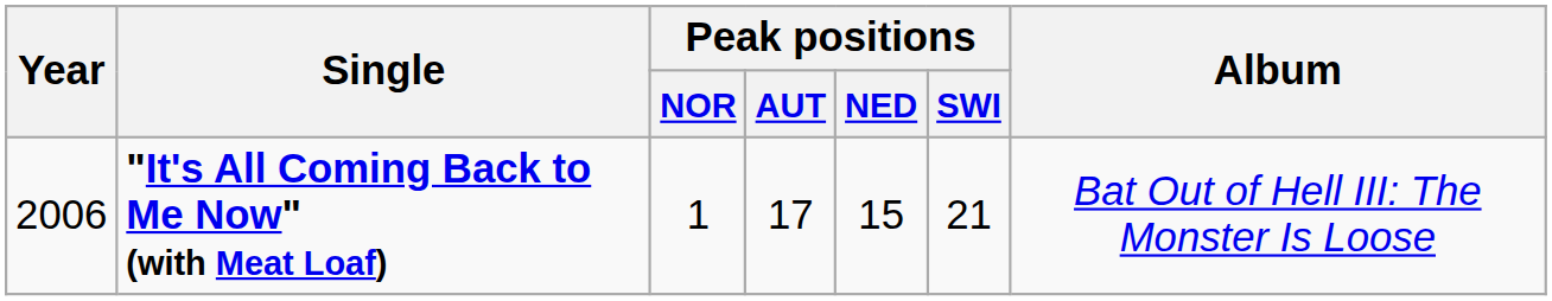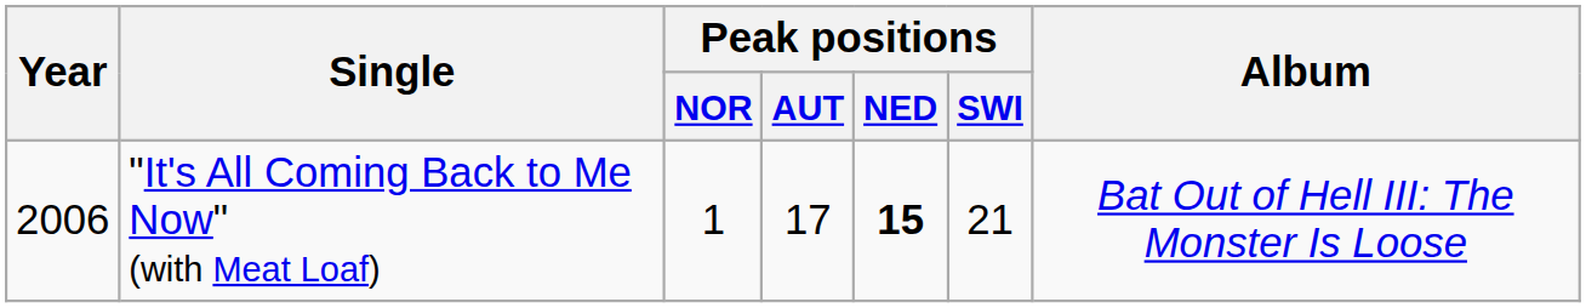row 3 | Single: bold -> normal
row 3 | Peak positions / NED: normal -> bold
